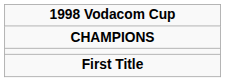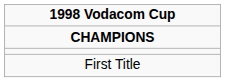row 4 | column 1: bold -> normal
